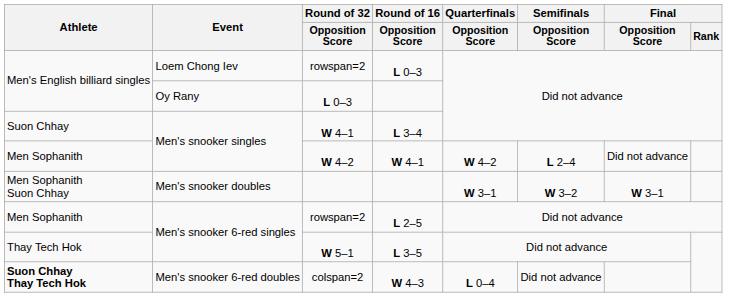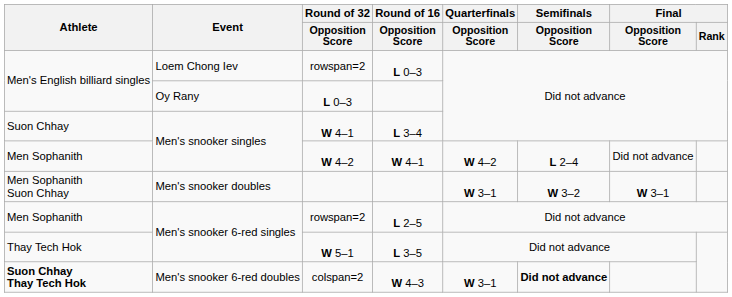colspan=2 | Quarterfinals / Opposition Score: L 0–4 -> W 3–1
colspan=2 | Semifinals / Opposition Score: normal -> bold
